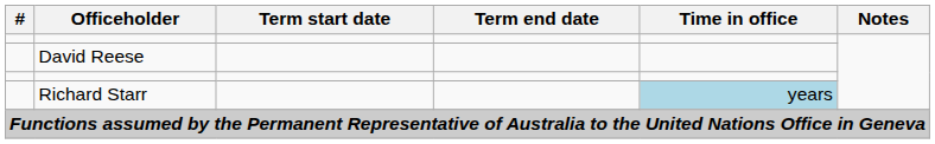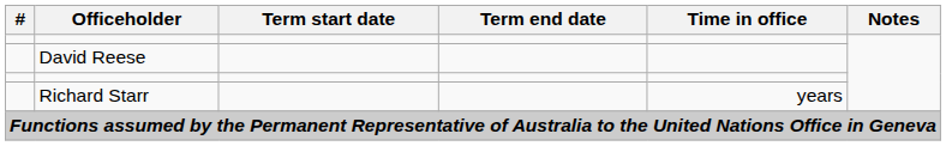Richard Starr | Time in office: lightblue background -> no background
